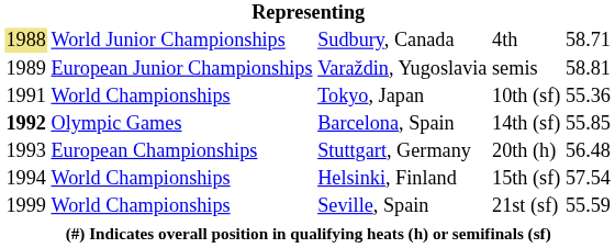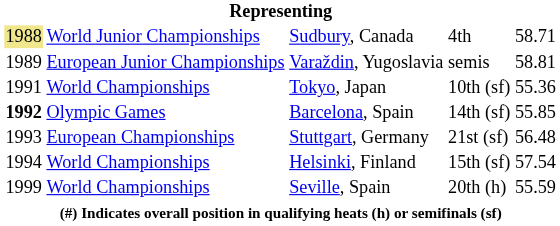Stuttgart, Germany | column 4: 20th (h) -> 21st (sf)
Seville, Spain | column 4: 21st (sf) -> 20th (h)
